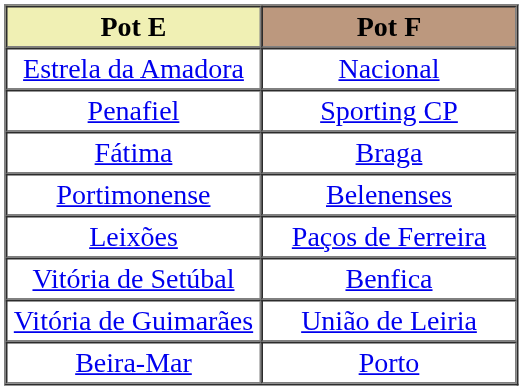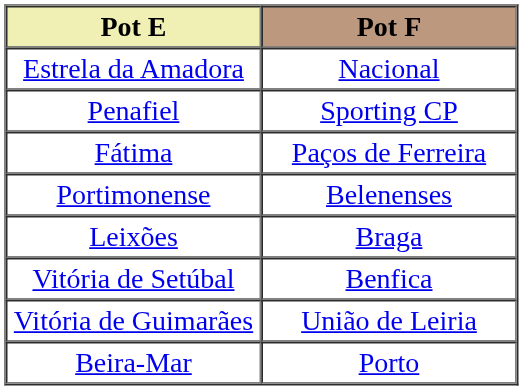Fátima | column 2: Braga -> Paços de Ferreira
Leixões | column 2: Paços de Ferreira -> Braga
